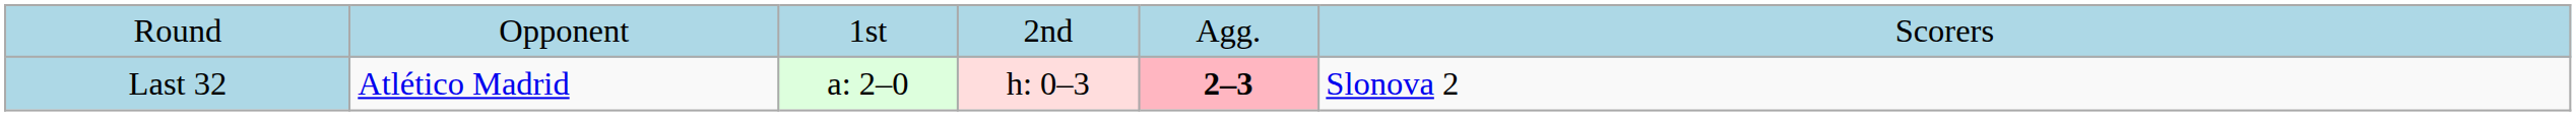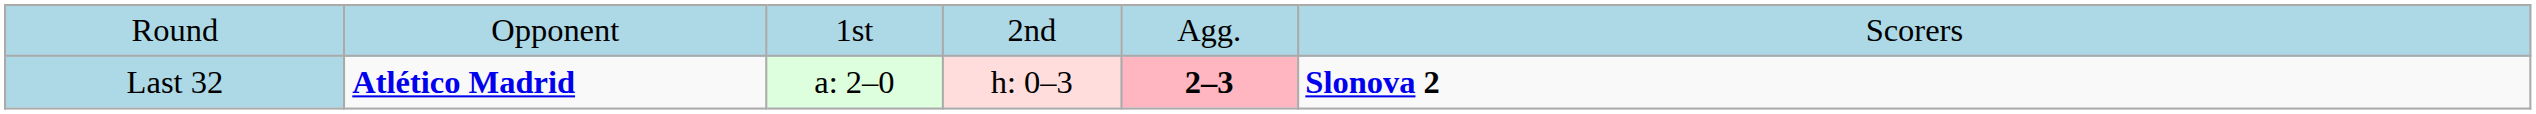Last 32 | column 2: normal -> bold
Last 32 | column 6: normal -> bold
